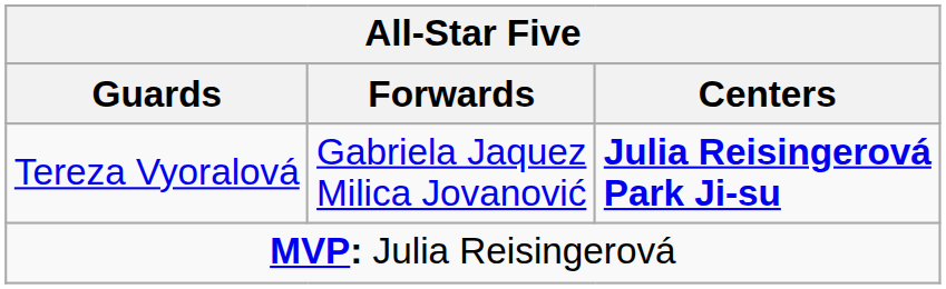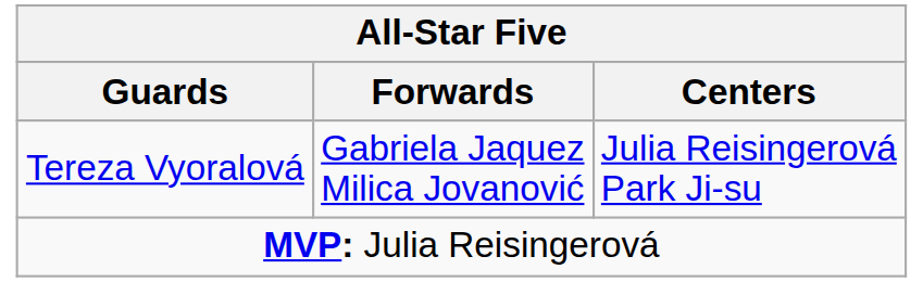Tereza Vyoralová | Centers: bold -> normal
